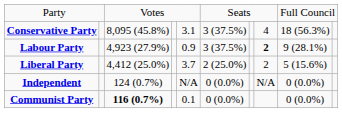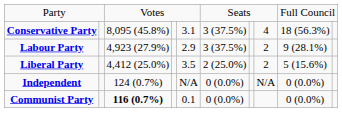Labour Party | column 5: 0.9 -> 2.9
Labour Party | column 8: bold -> normal
Liberal Party | column 5: 3.7 -> 3.5
